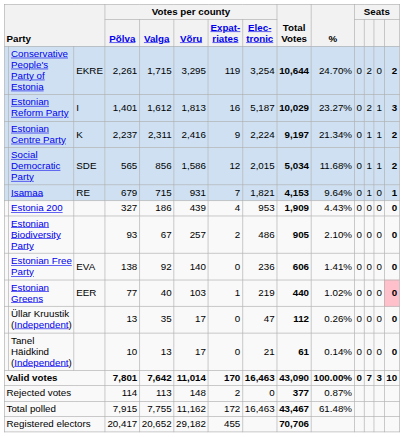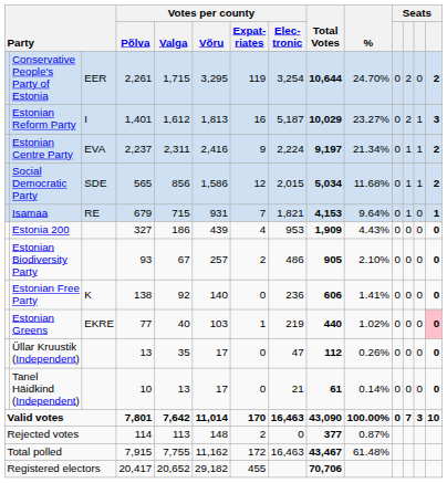Conservative People's Party of Estonia | column 3: EKRE -> EER
Estonian Centre Party | column 3: K -> EVA
Estonian Free Party | column 3: EVA -> K
Estonian Greens | column 3: EER -> EKRE
